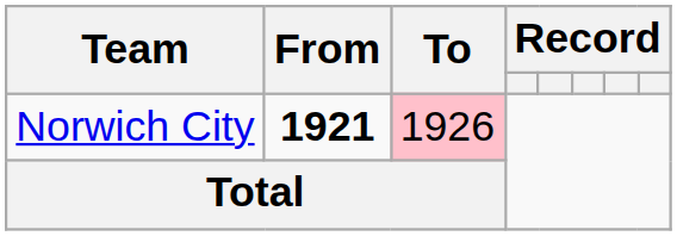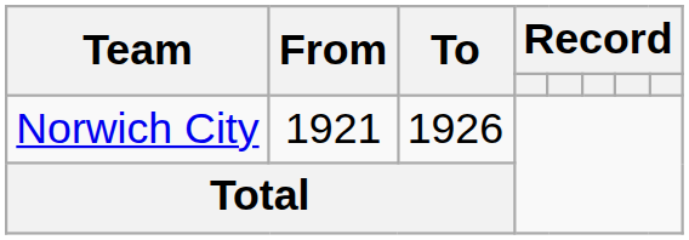Norwich City | From: bold -> normal
Norwich City | To: pink background -> no background
